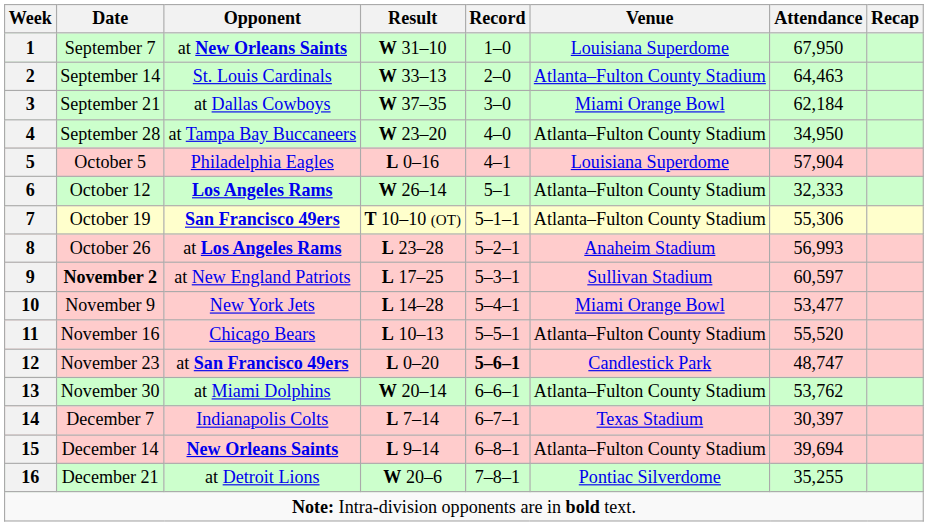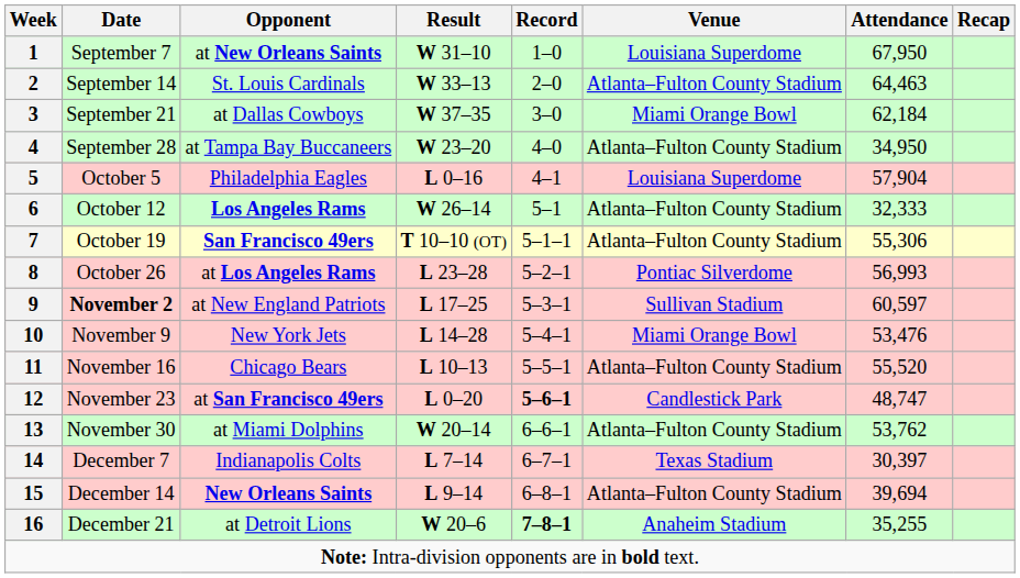8 | Venue: Anaheim Stadium -> Pontiac Silverdome
10 | Attendance: 53,477 -> 53,476
16 | Record: normal -> bold
16 | Venue: Pontiac Silverdome -> Anaheim Stadium
